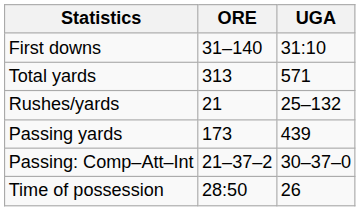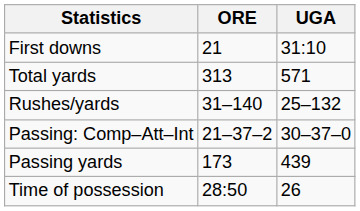First downs | ORE: 31–140 -> 21
Rushes/yards | ORE: 21 -> 31–140
rows swapped: Passing yards <-> Passing: Comp–Att–Int
